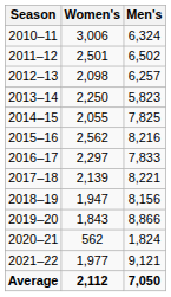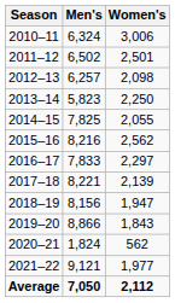columns swapped: Men's <-> Women's
